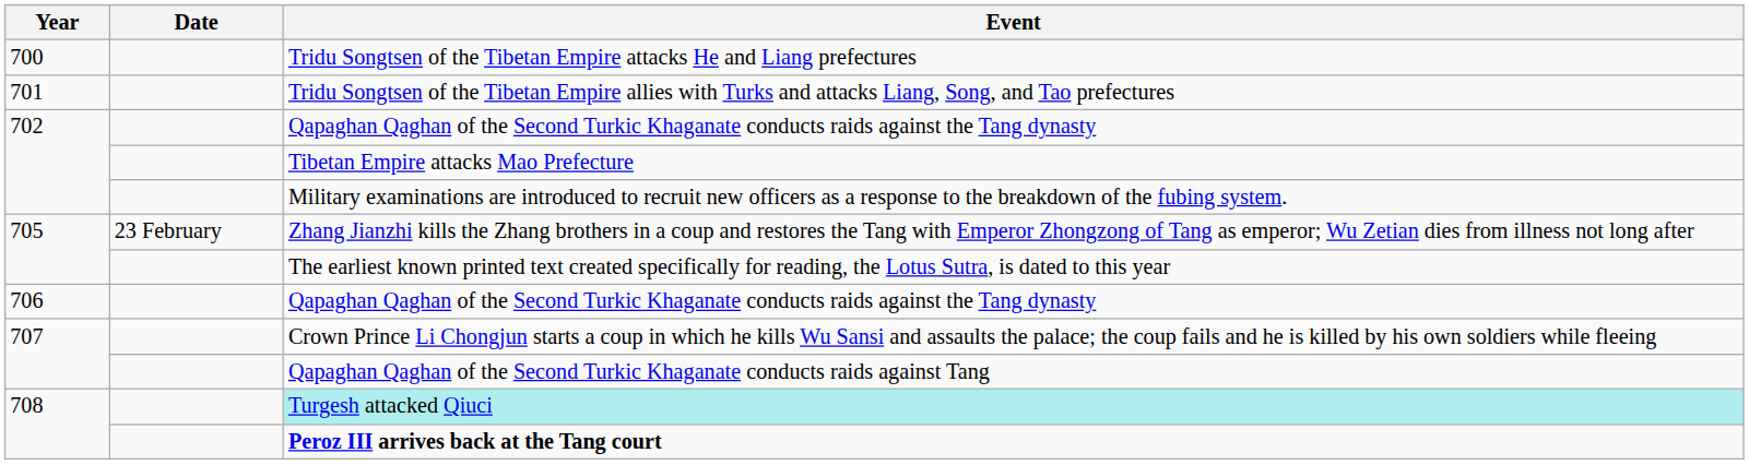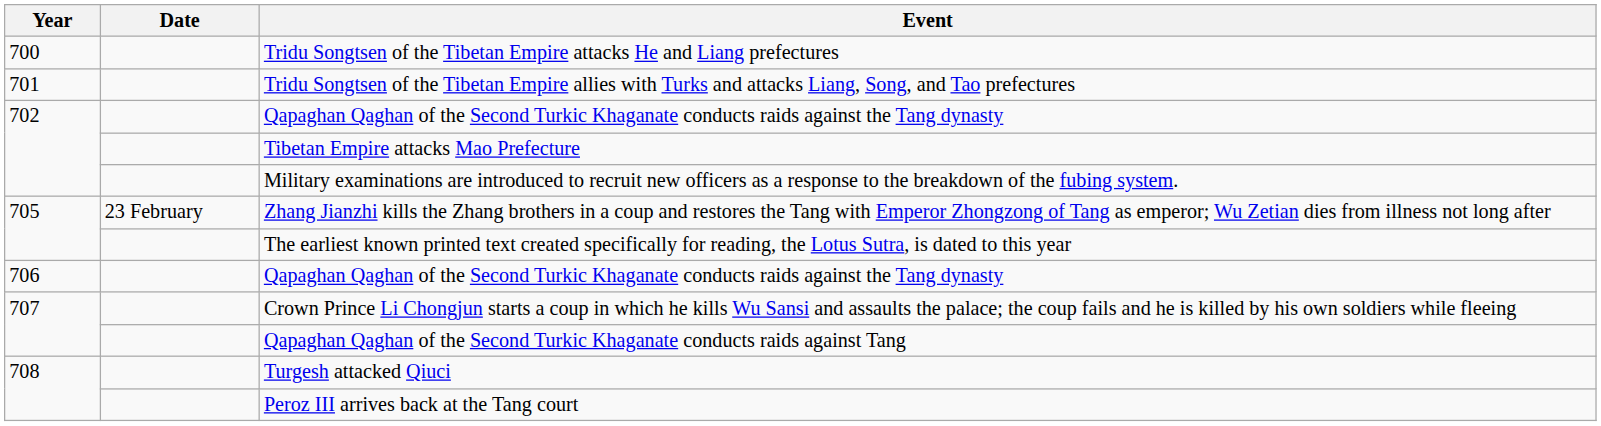Turgesh attacked Qiuci | Event: paleturquoise background -> no background
Peroz III arrives back at the Tang court | Event: bold -> normal
